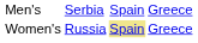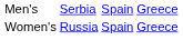Women's | column 3: khaki background -> no background
